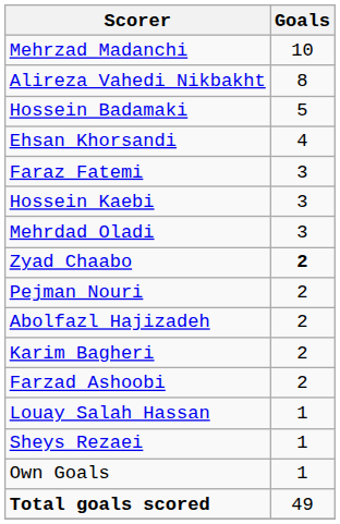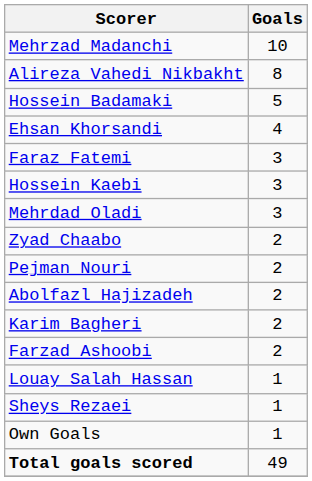Zyad Chaabo | Goals: bold -> normal
